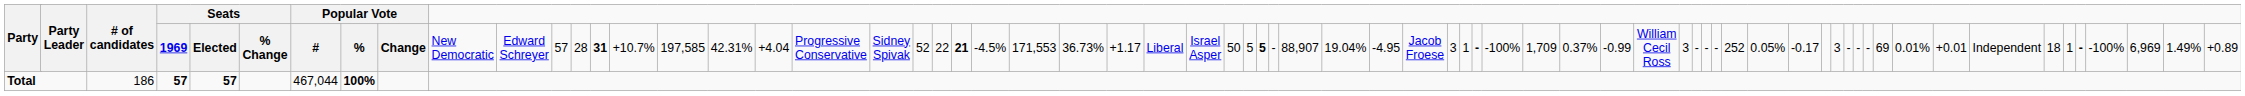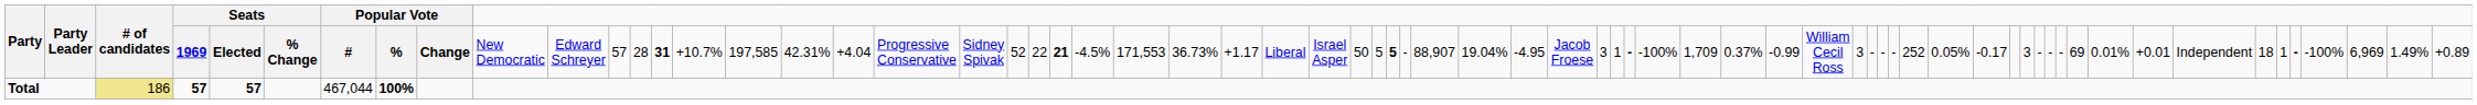row 3 | # of candidates: no background -> khaki background
